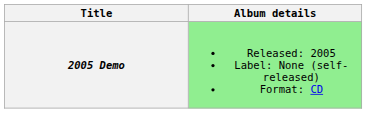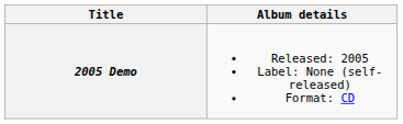2005 Demo | Album details: lightgreen background -> no background
